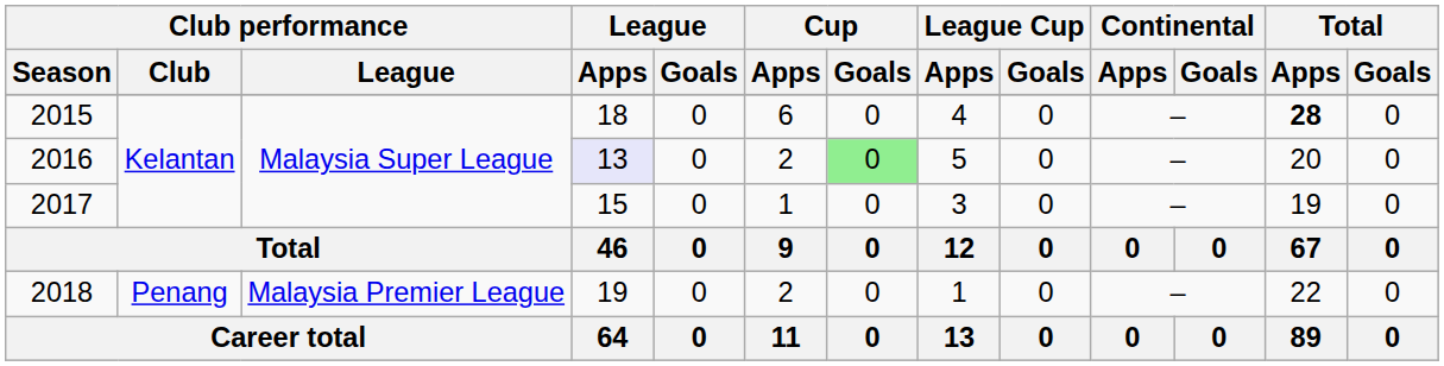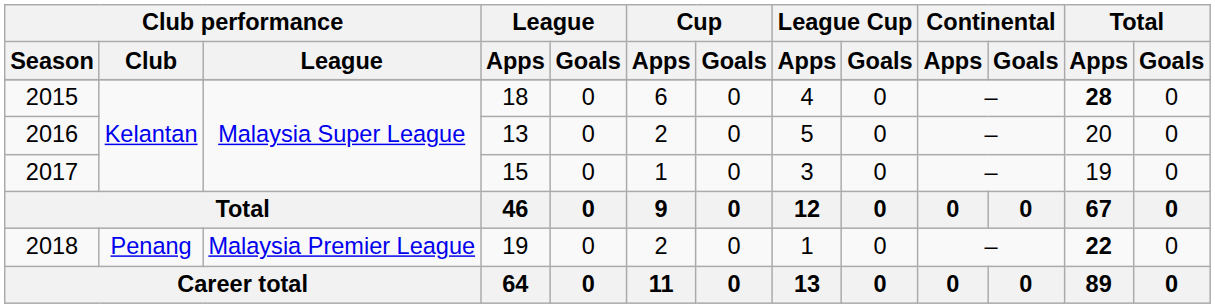2016 | League / Apps: lavender background -> no background
2016 | Cup / Goals: lightgreen background -> no background
2018 | Total / Apps: normal -> bold
